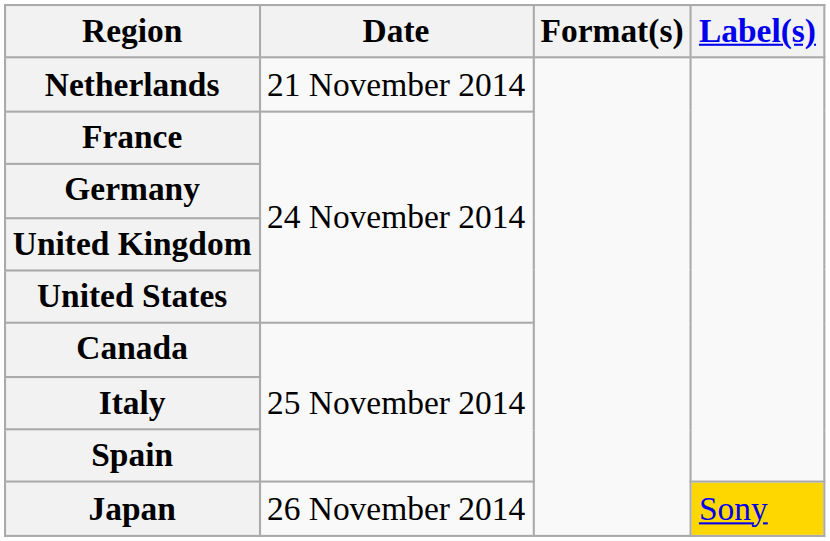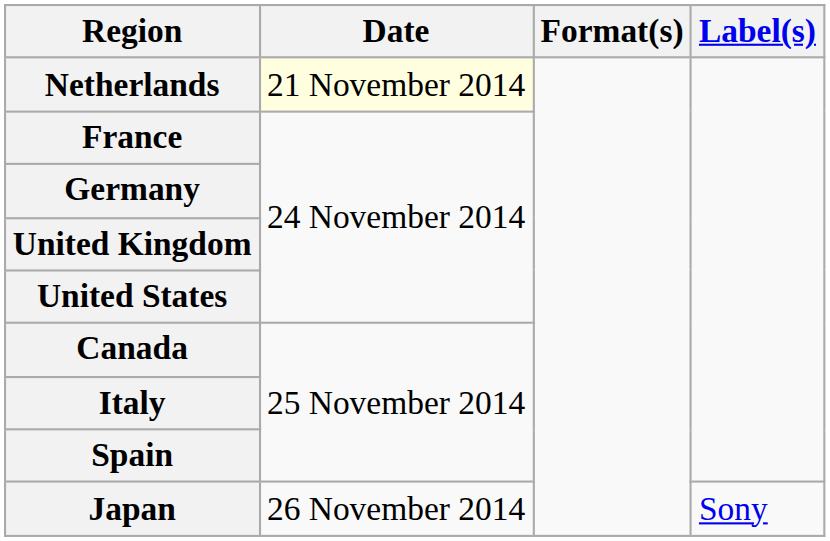Netherlands | Date: no background -> lightyellow background
Japan | Label(s): gold background -> no background
